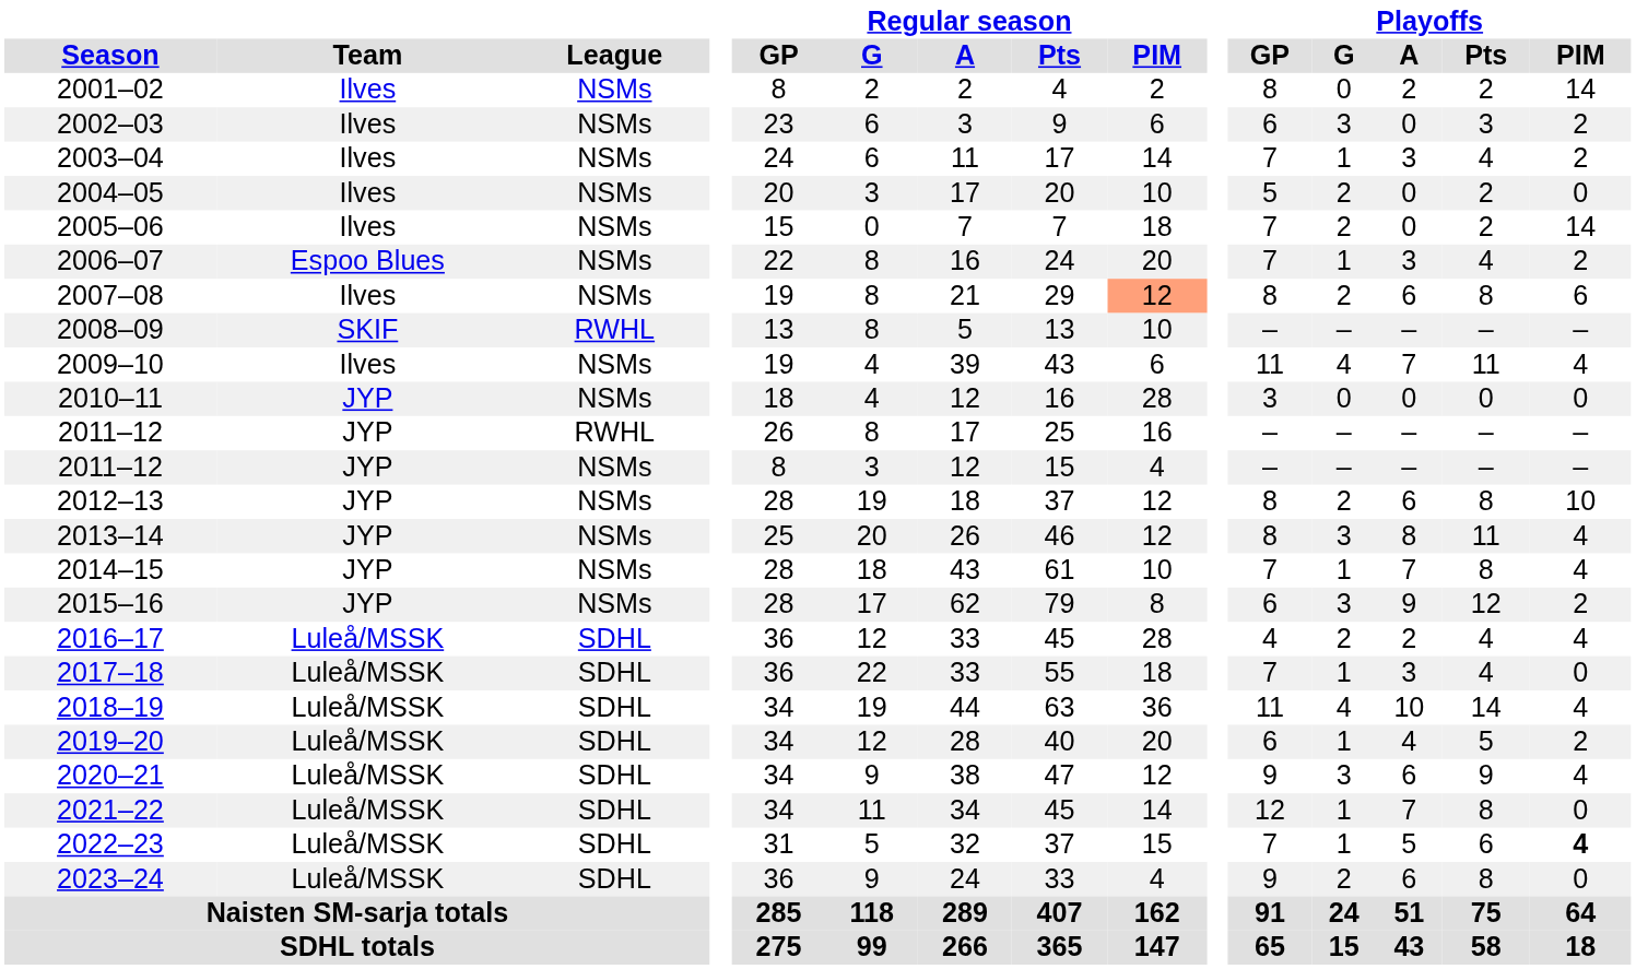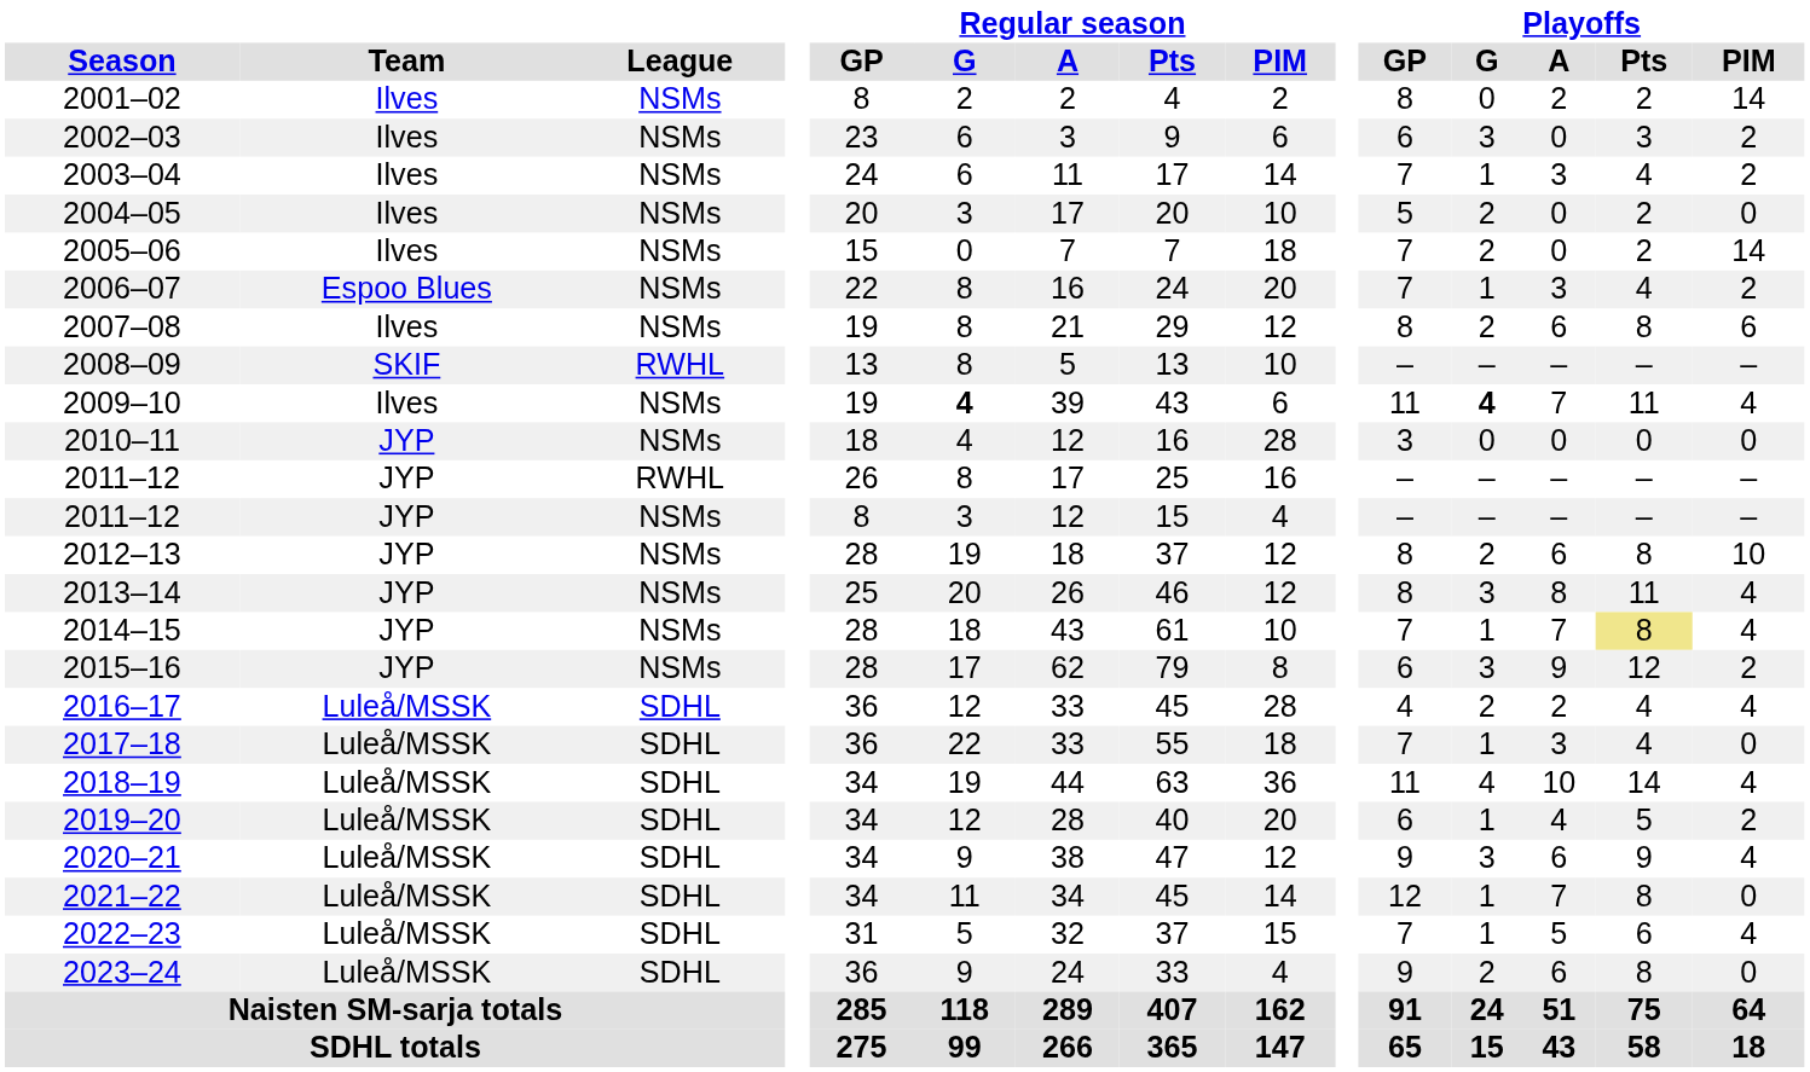2007–08 | Regular season / PIM: lightsalmon background -> no background
2009–10 | Regular season / G: normal -> bold
2009–10 | Playoffs / G: normal -> bold
2014–15 | Playoffs / Pts: no background -> khaki background
2022–23 | Playoffs / PIM: bold -> normal
